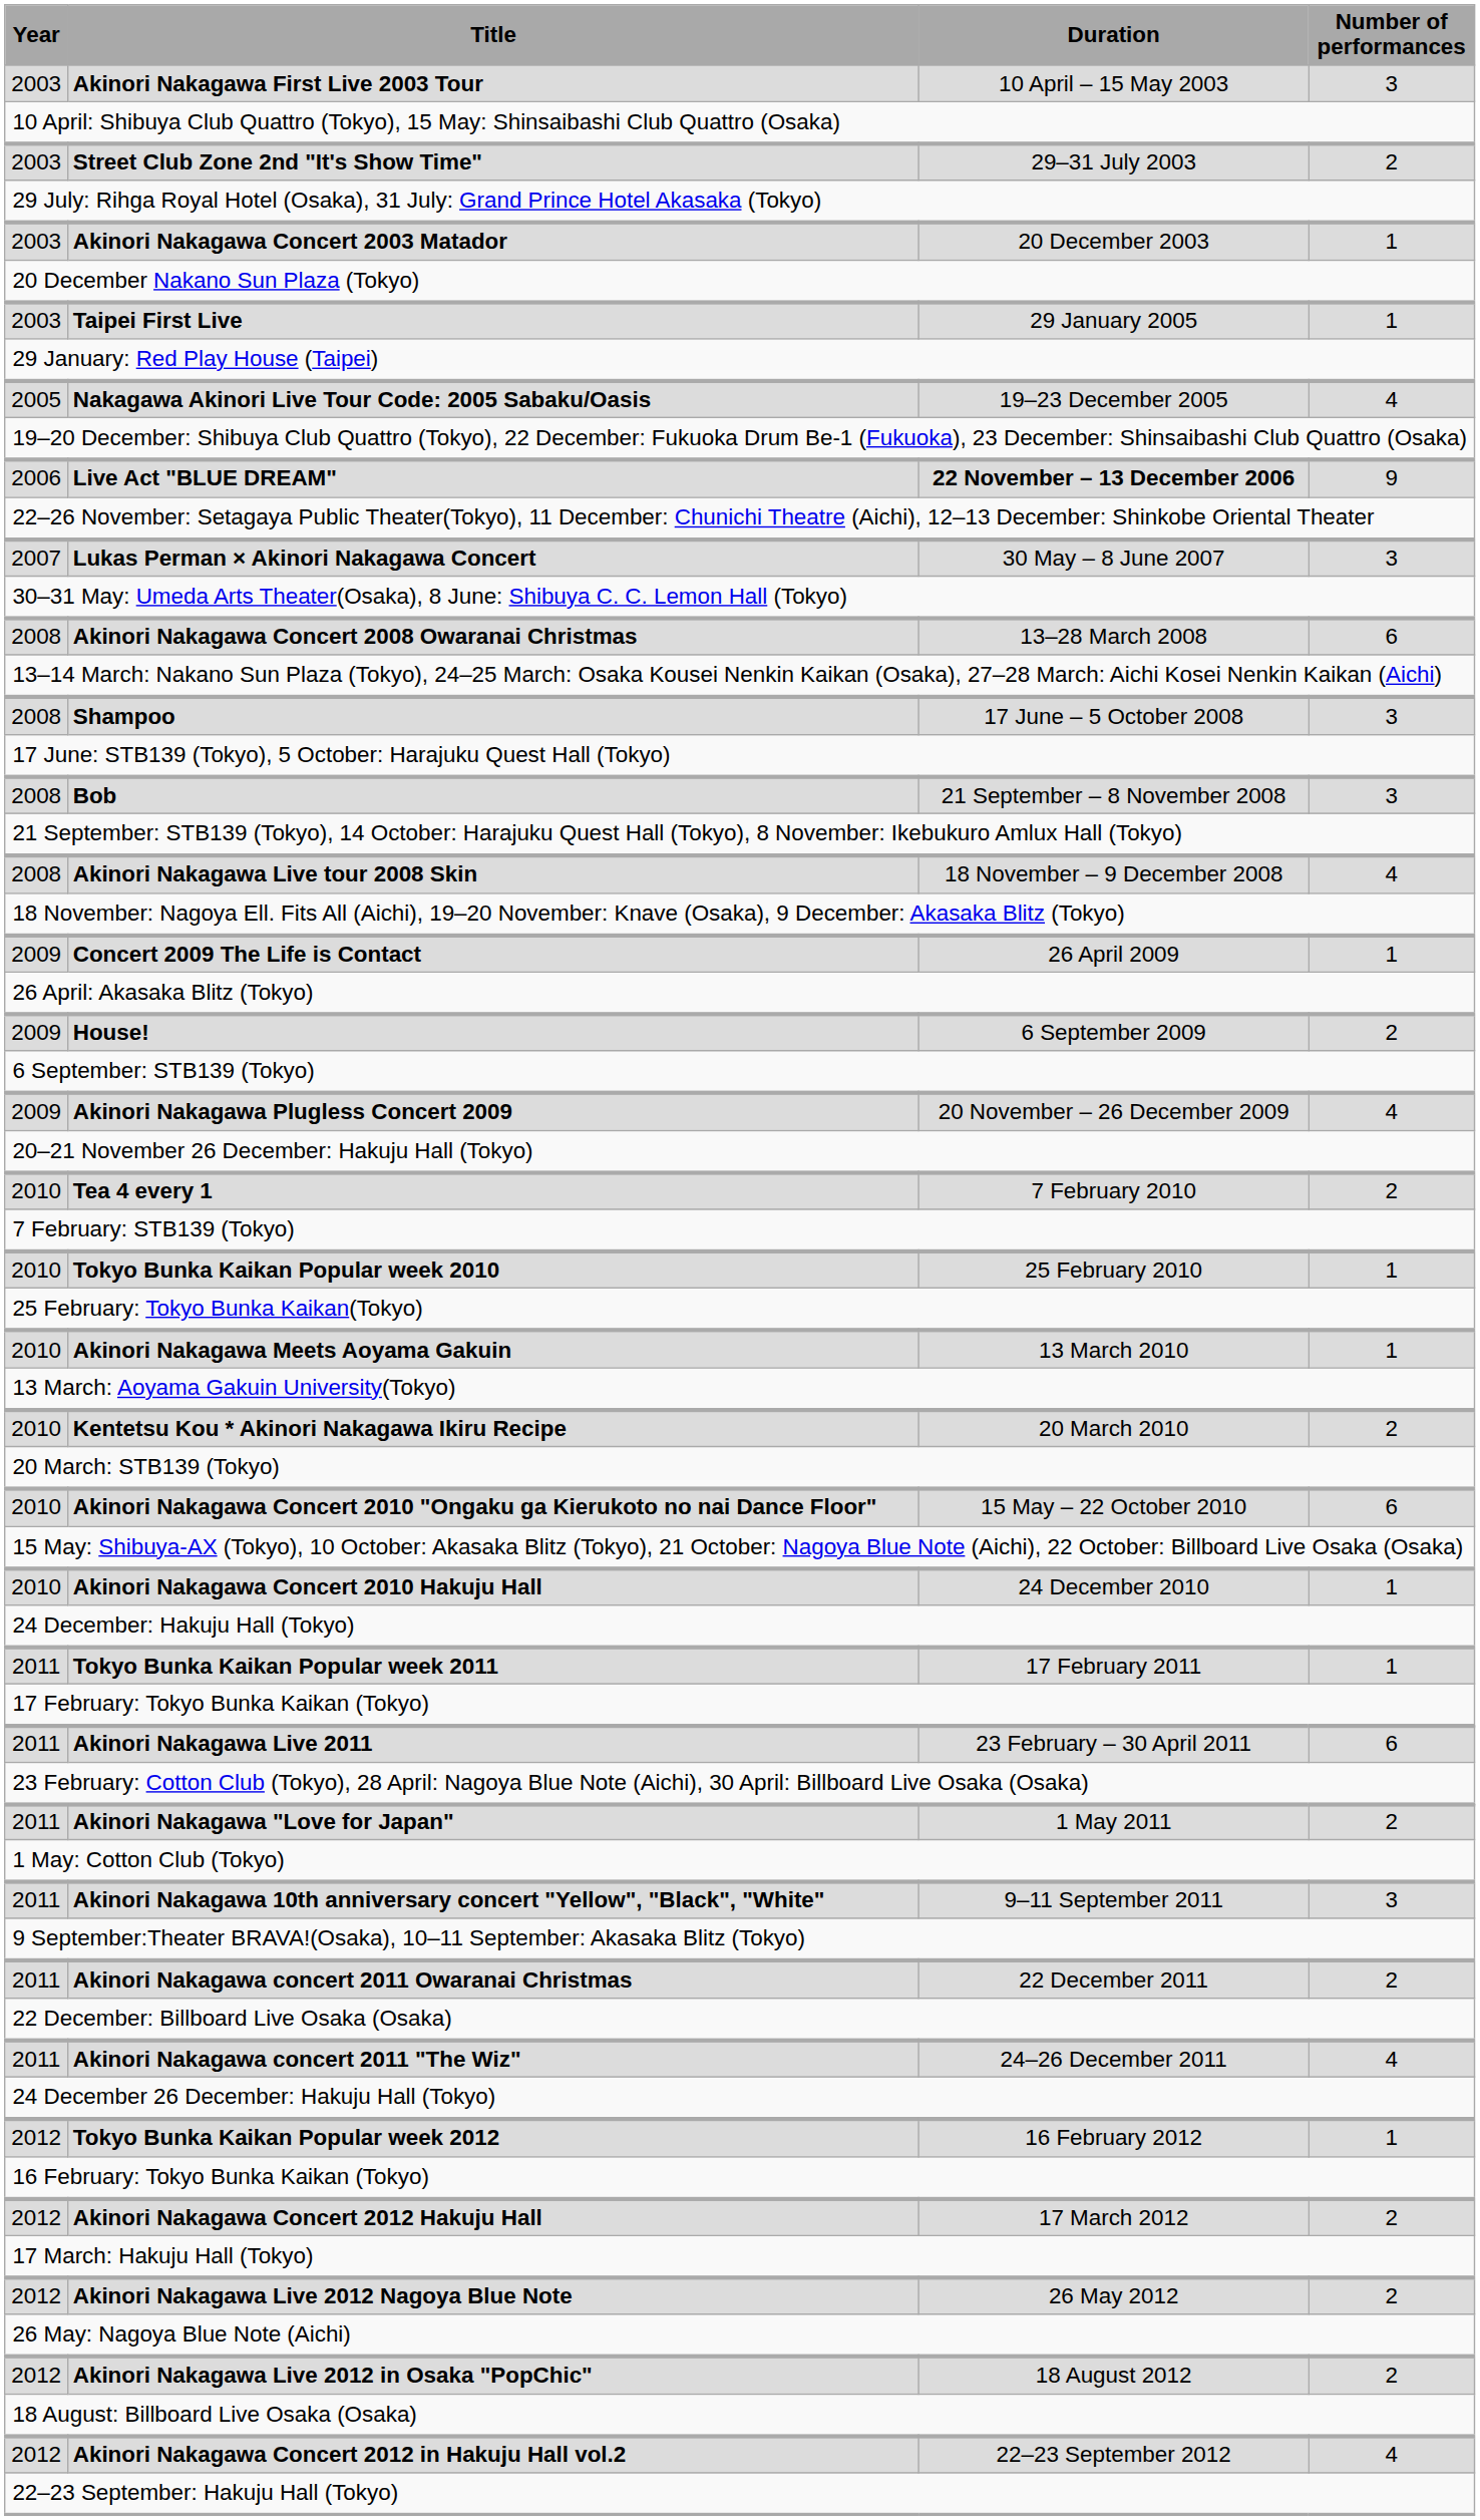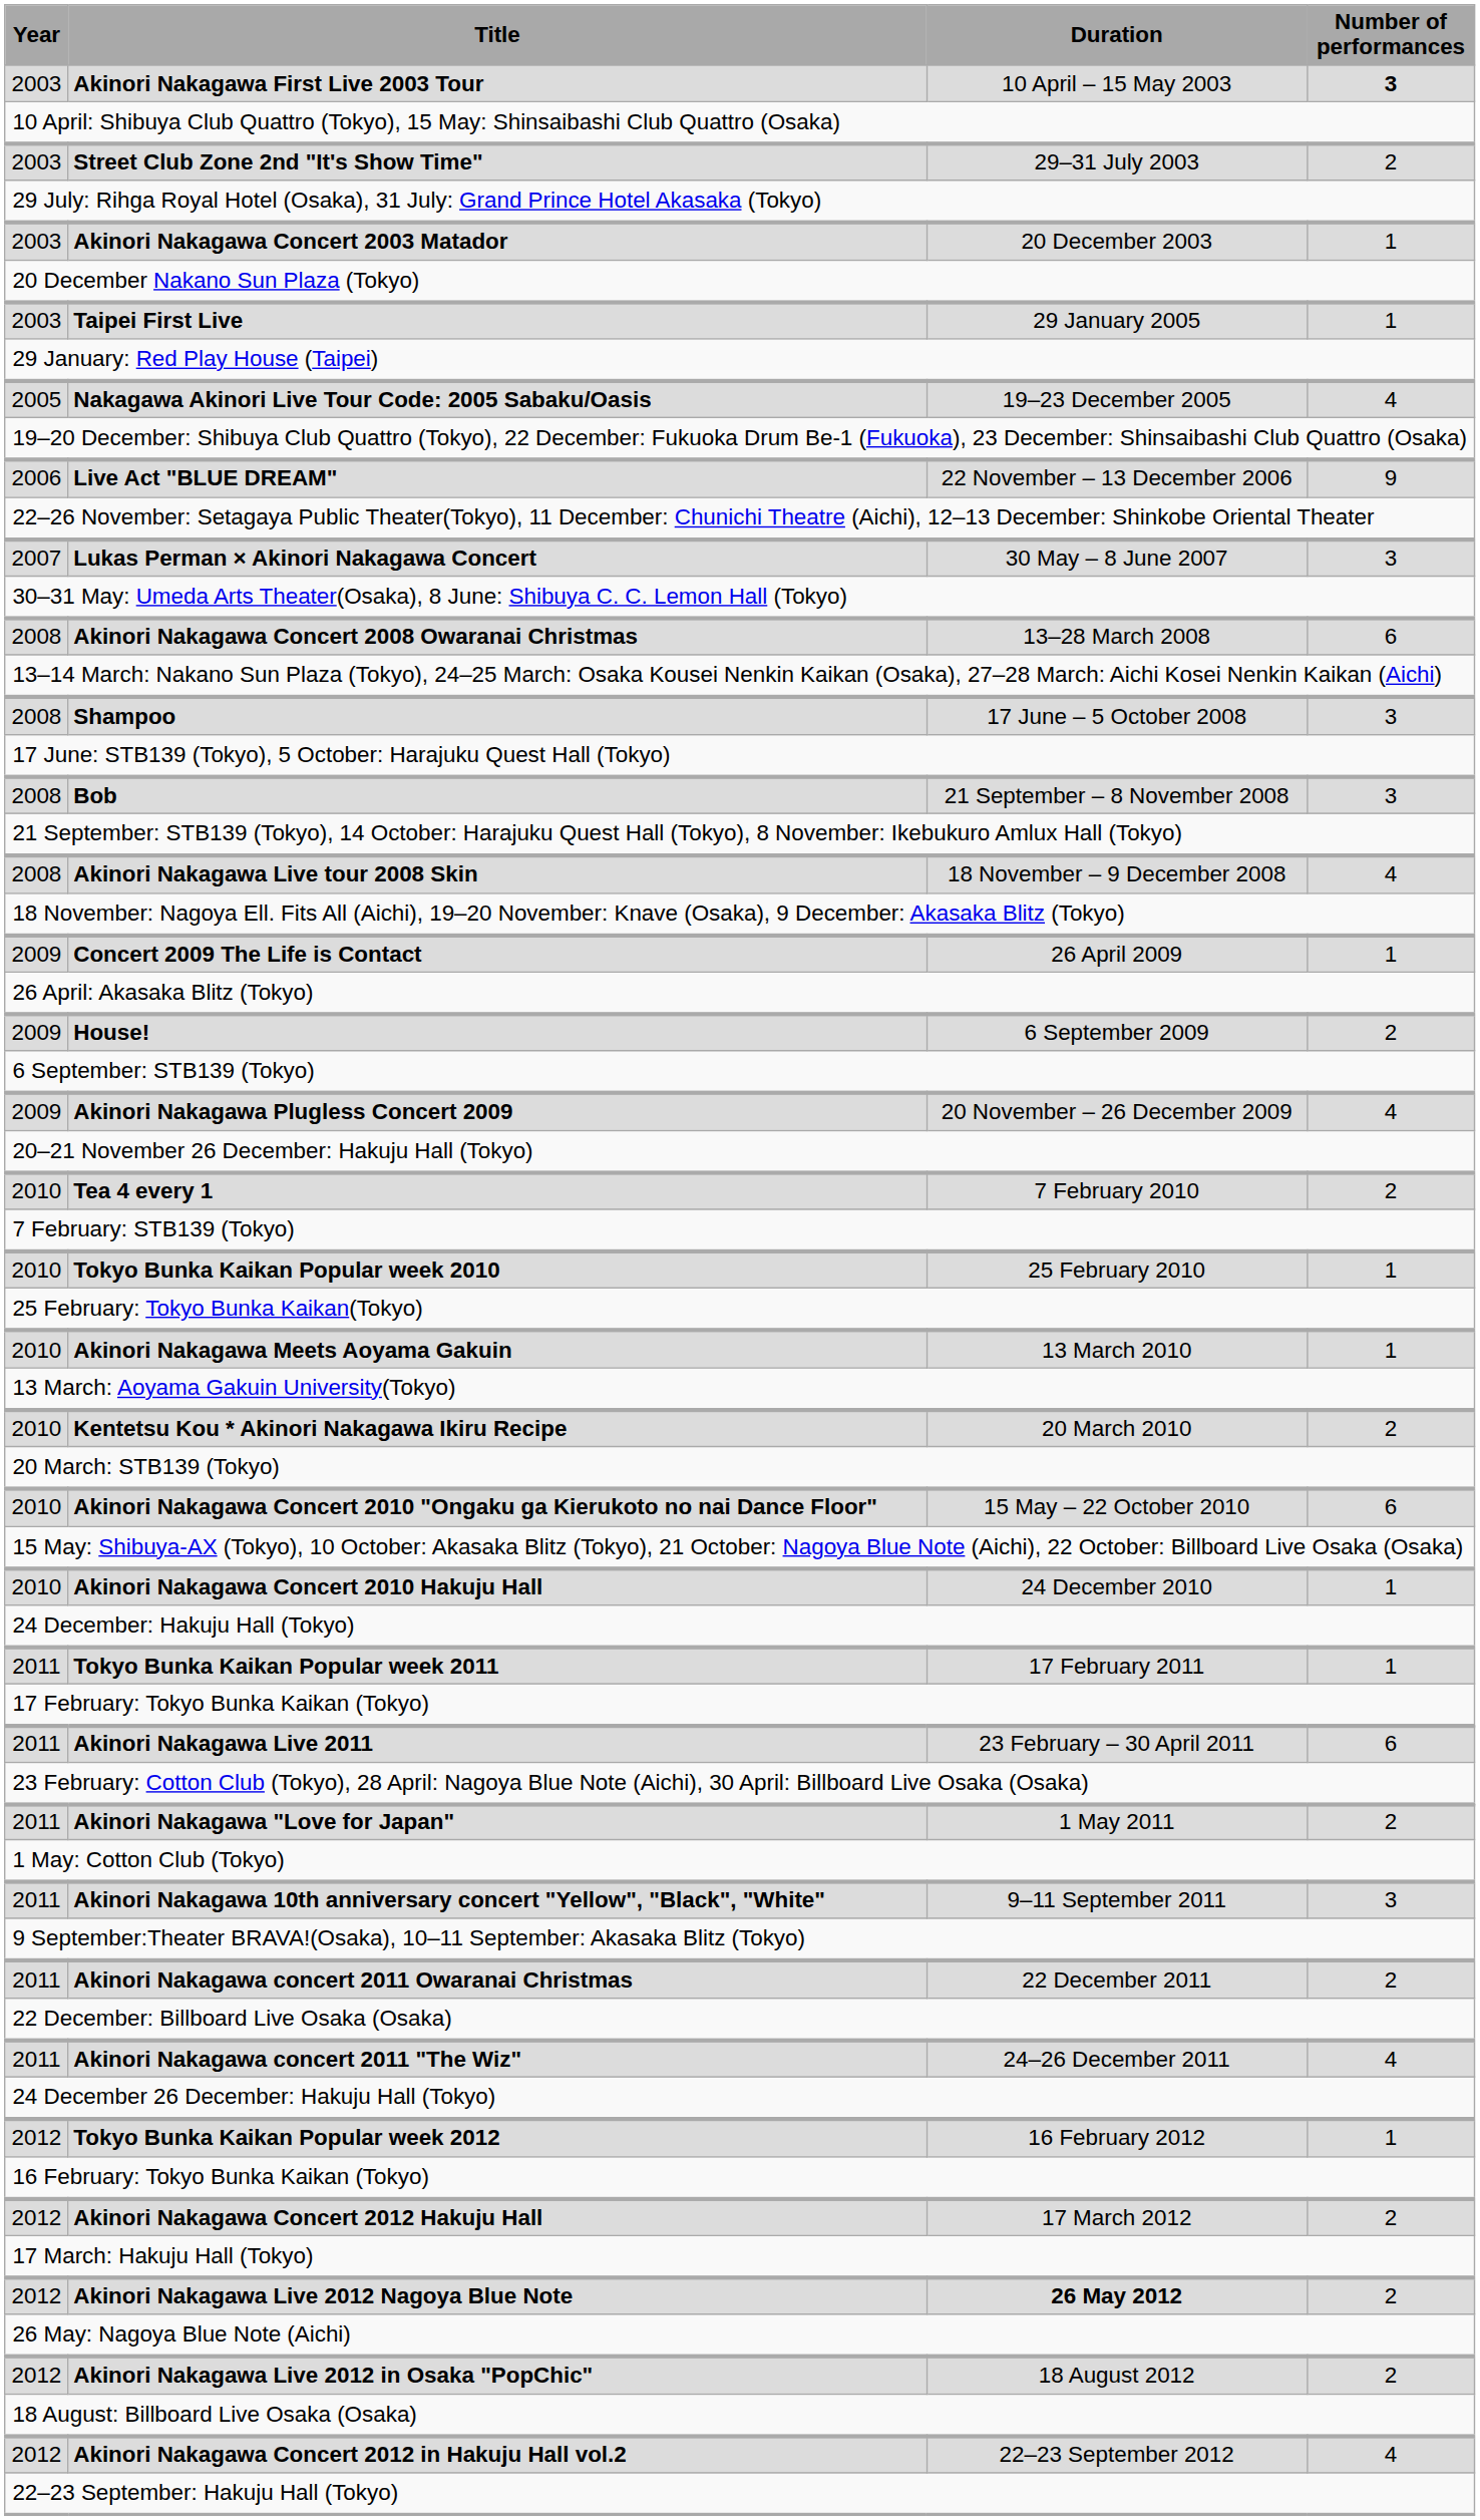Akinori Nakagawa First Live 2003 Tour | Number of performances: normal -> bold
Live Act "BLUE DREAM" | Duration: bold -> normal
Akinori Nakagawa Live 2012 Nagoya Blue Note | Duration: normal -> bold
